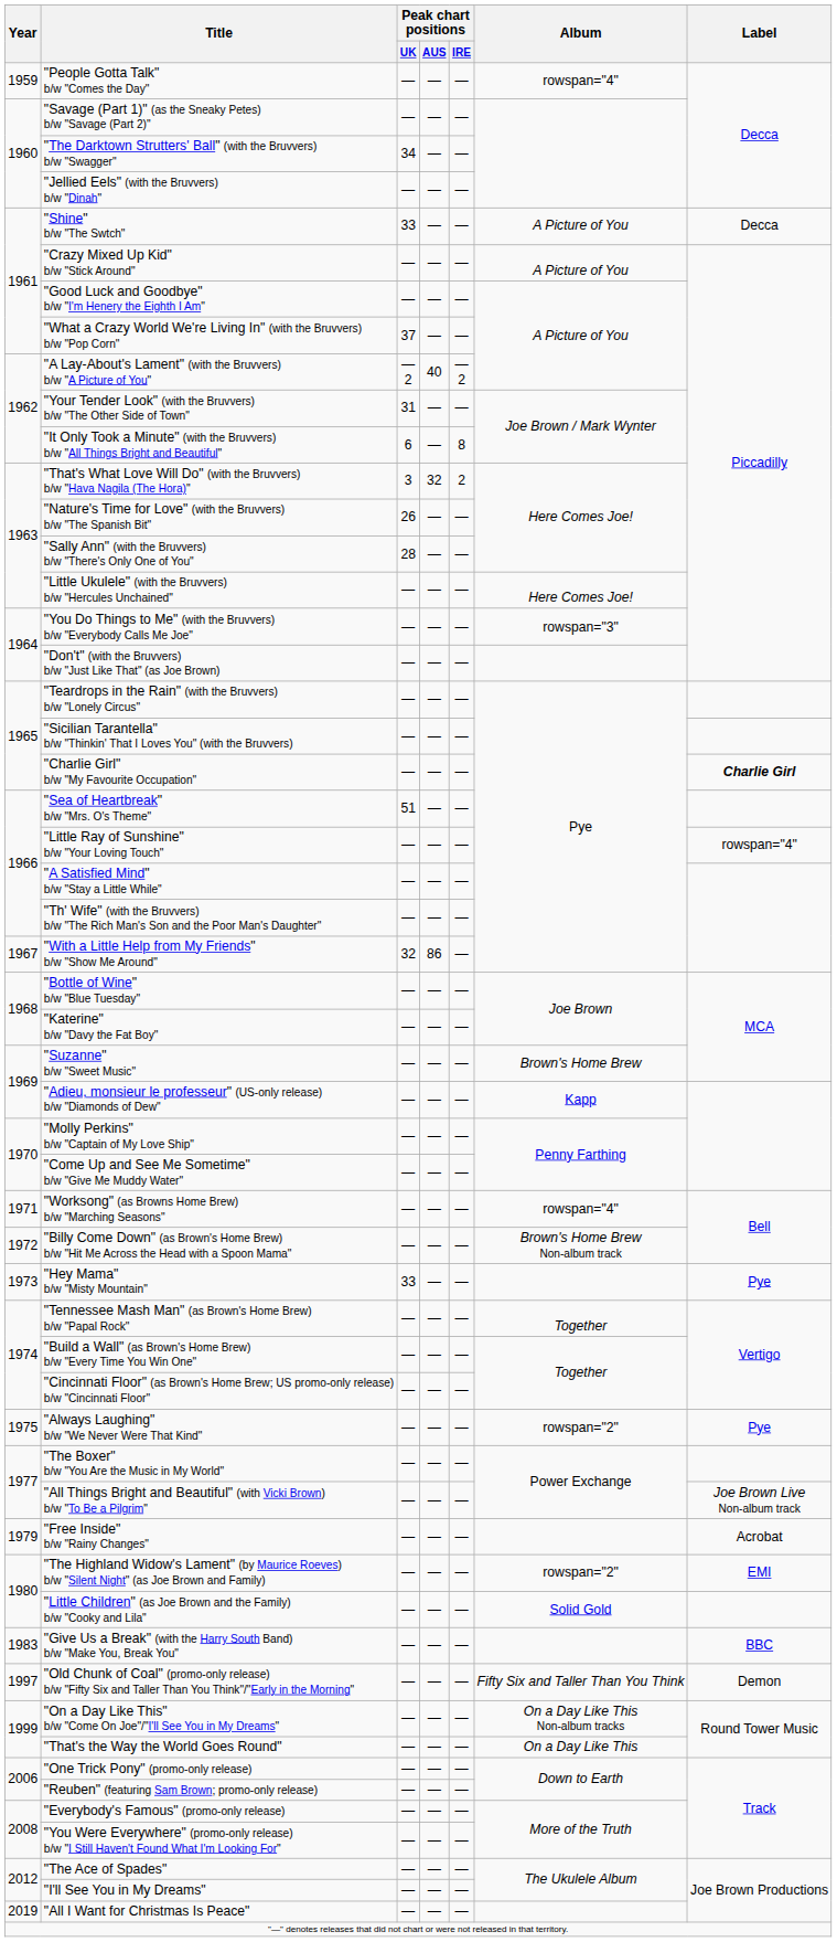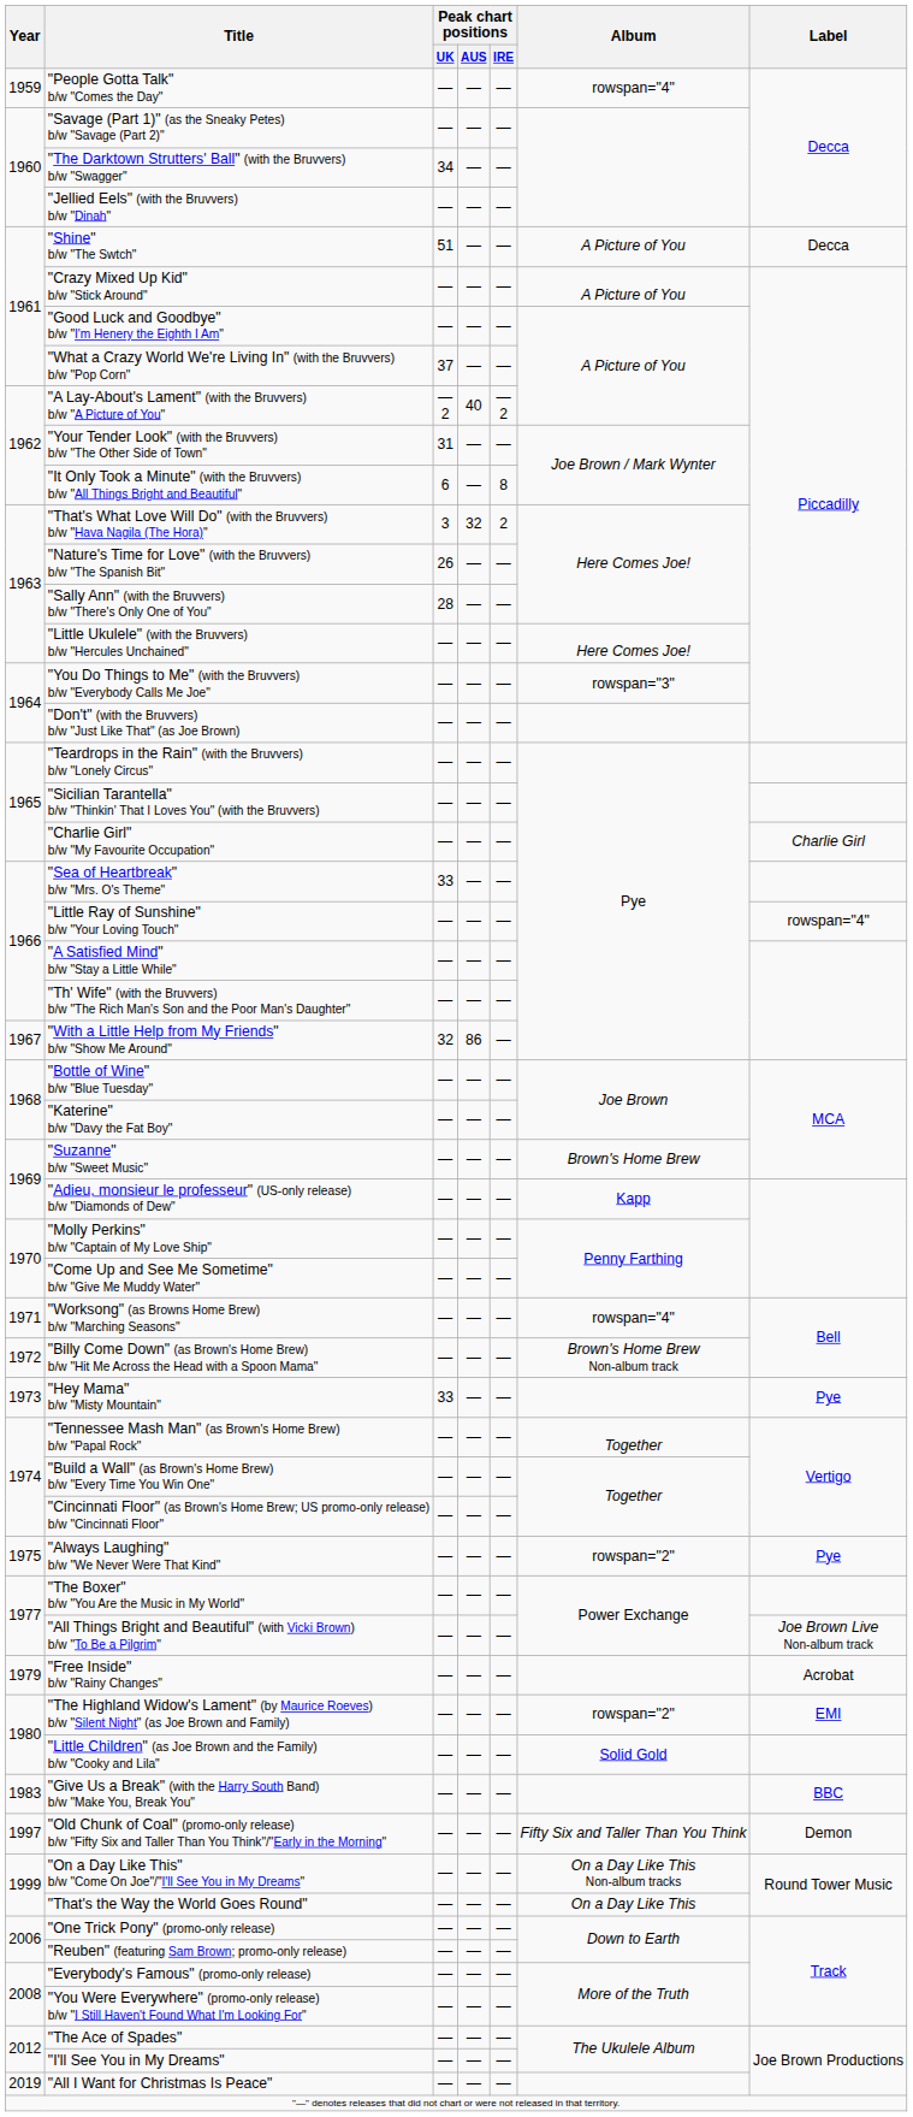"Shine" b/w "The Swtch" | Peak chart positions / UK: 33 -> 51
"Charlie Girl" b/w "My Favourite Occupation" | Label: bold -> normal
"Sea of Heartbreak" b/w "Mrs. O's Theme" | Peak chart positions / UK: 51 -> 33
